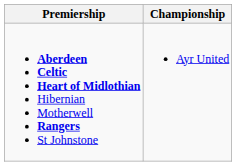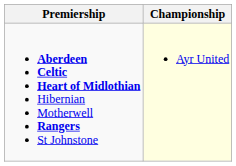row 2 | Championship: no background -> lightyellow background
